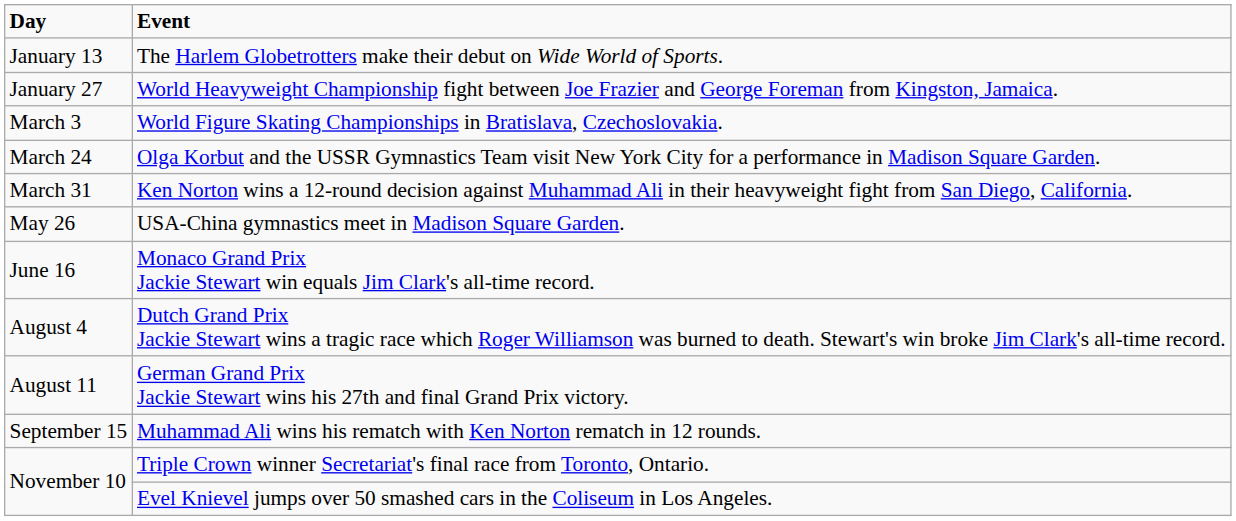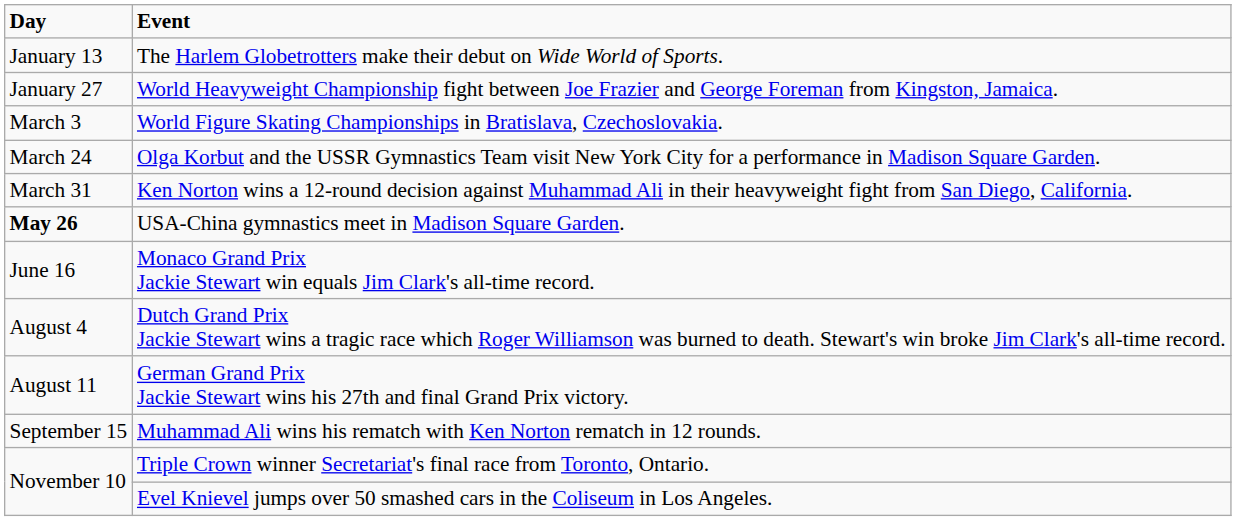USA-China gymnastics meet in Madison Square Garden. | Day: normal -> bold
